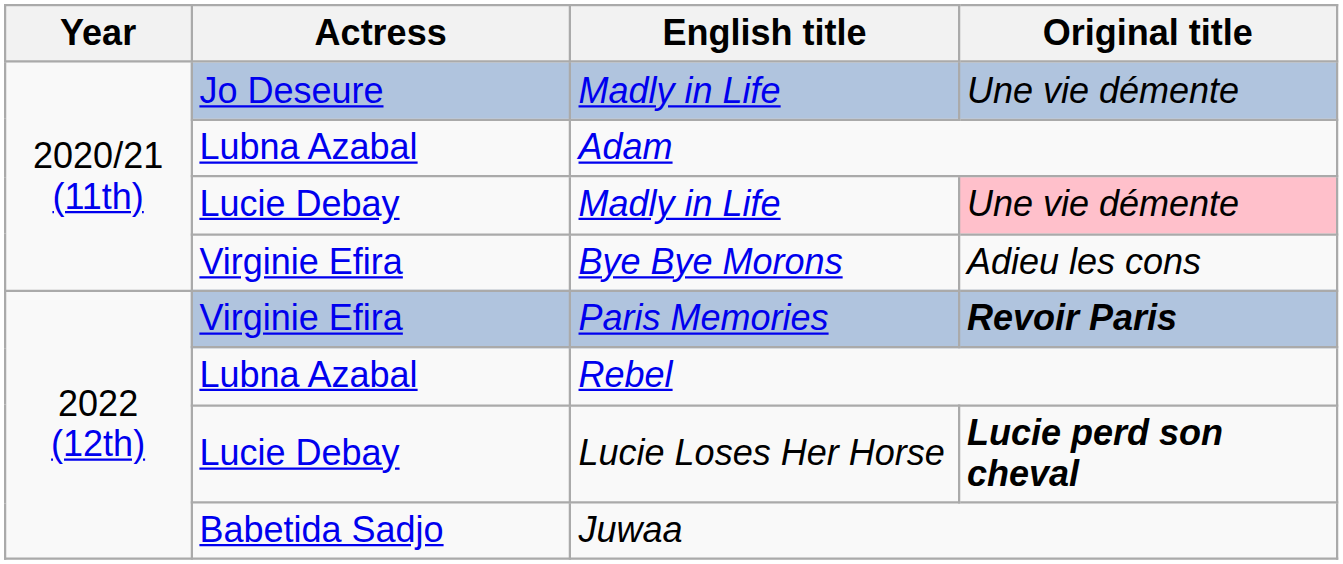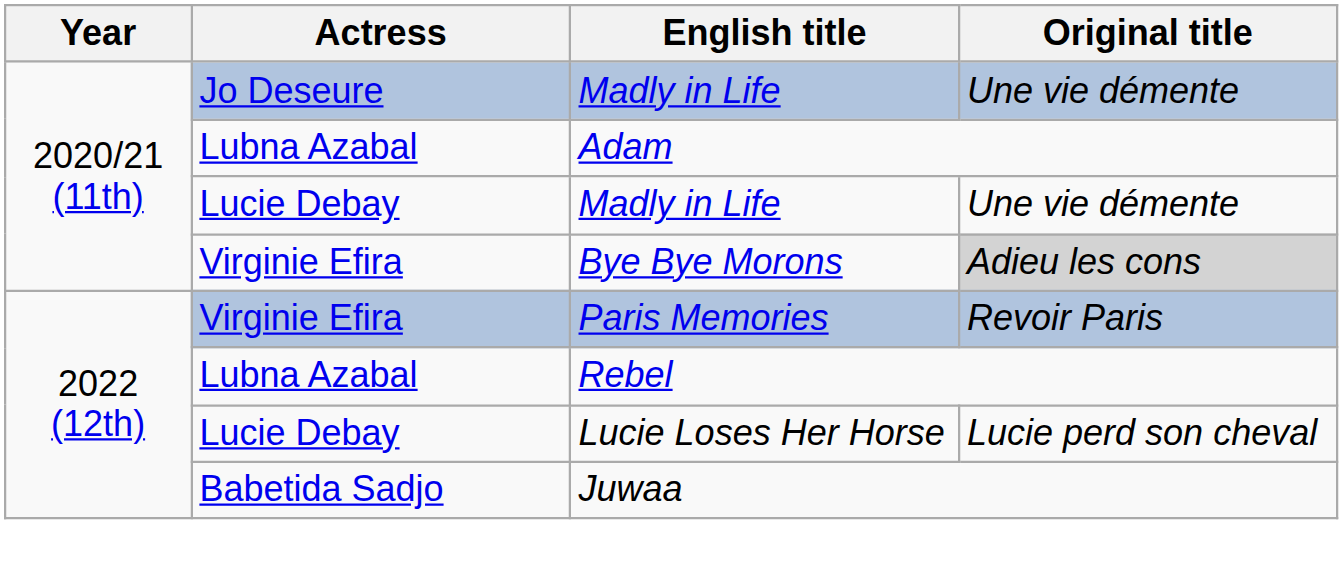Lucie Debay / Madly in Life | Original title: pink background -> no background
Bye Bye Morons | Original title: no background -> lightgrey background
Paris Memories | Original title: bold -> normal
Lucie Loses Her Horse | Original title: bold -> normal
